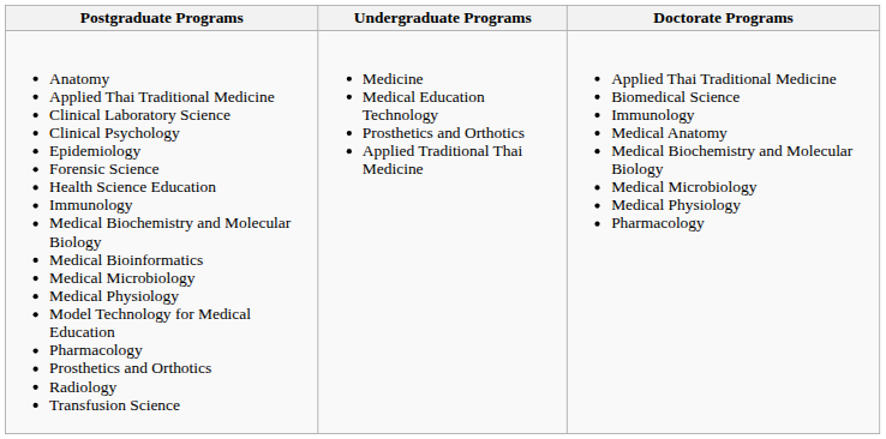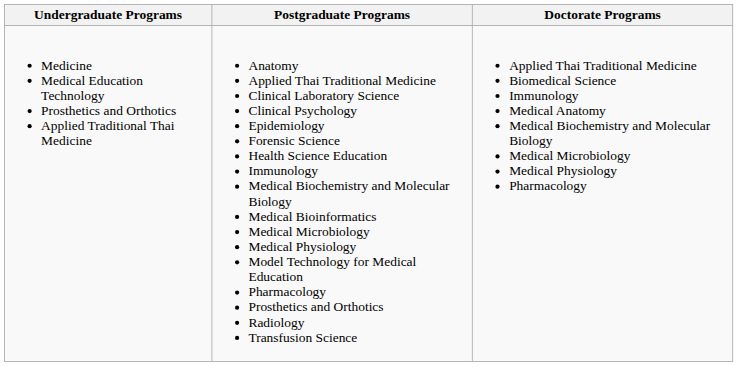columns swapped: Undergraduate Programs <-> Postgraduate Programs
